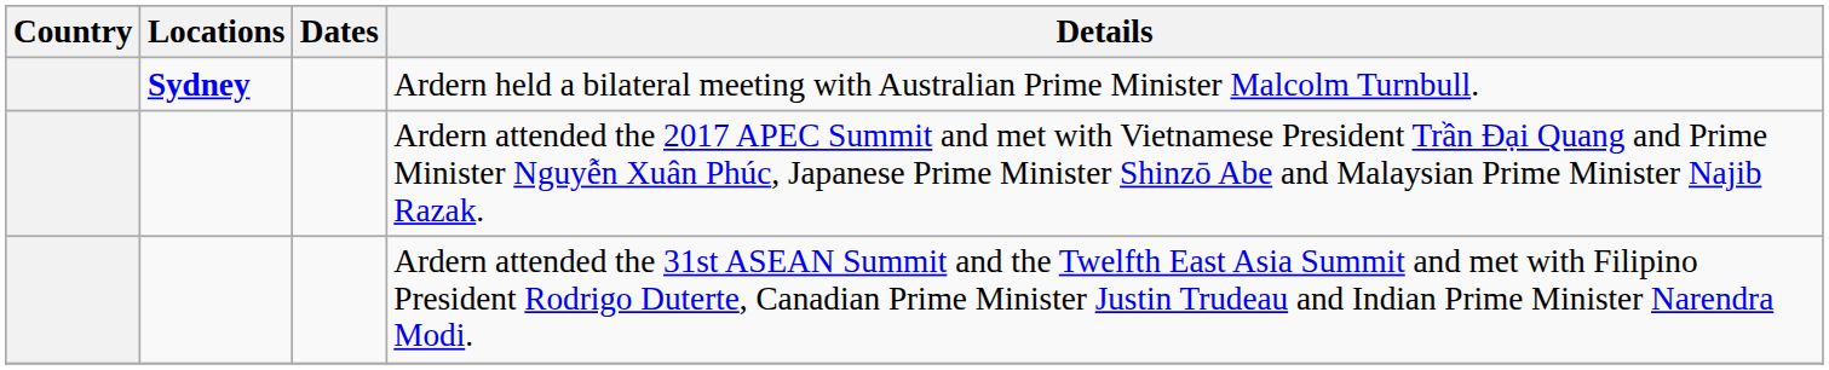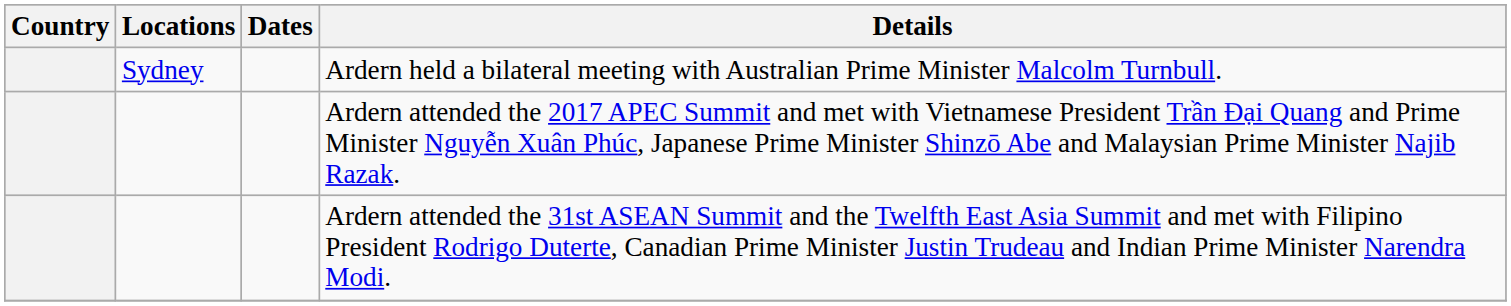row 2 | Locations: bold -> normal
